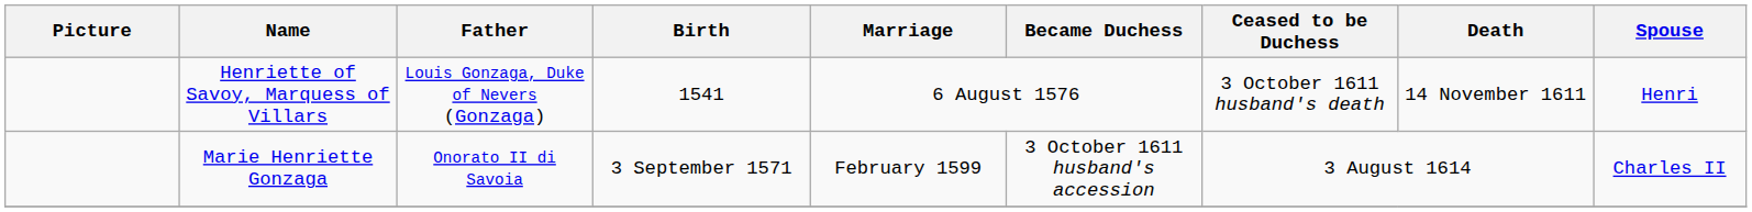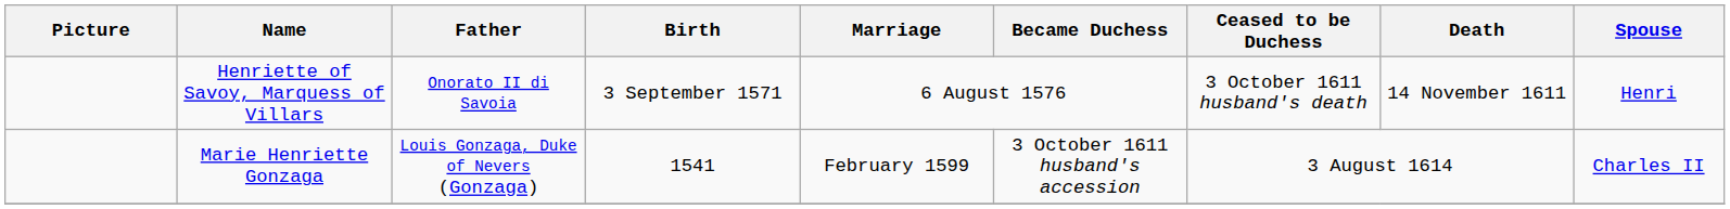Henriette of Savoy, Marquess of Villars | Father: Louis Gonzaga, Duke of Nevers (Gonzaga) -> Onorato II di Savoia
Henriette of Savoy, Marquess of Villars | Birth: 1541 -> 3 September 1571
Marie Henriette Gonzaga | Father: Onorato II di Savoia -> Louis Gonzaga, Duke of Nevers (Gonzaga)
Marie Henriette Gonzaga | Birth: 3 September 1571 -> 1541
